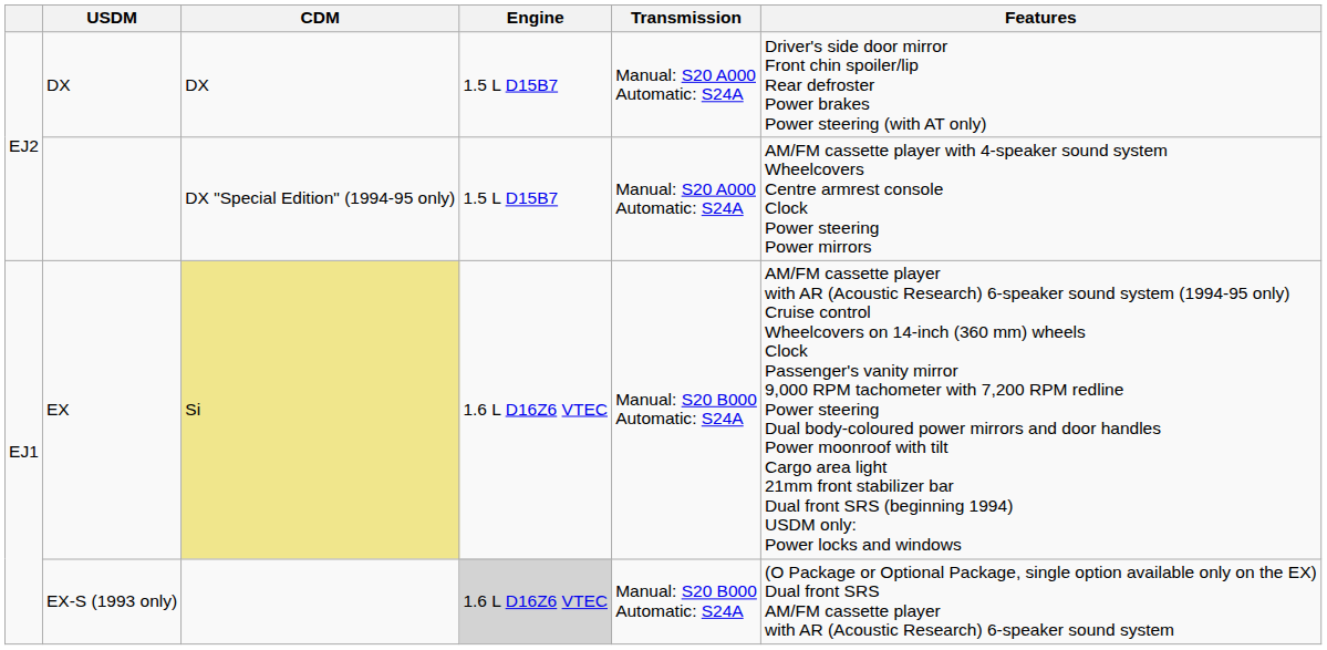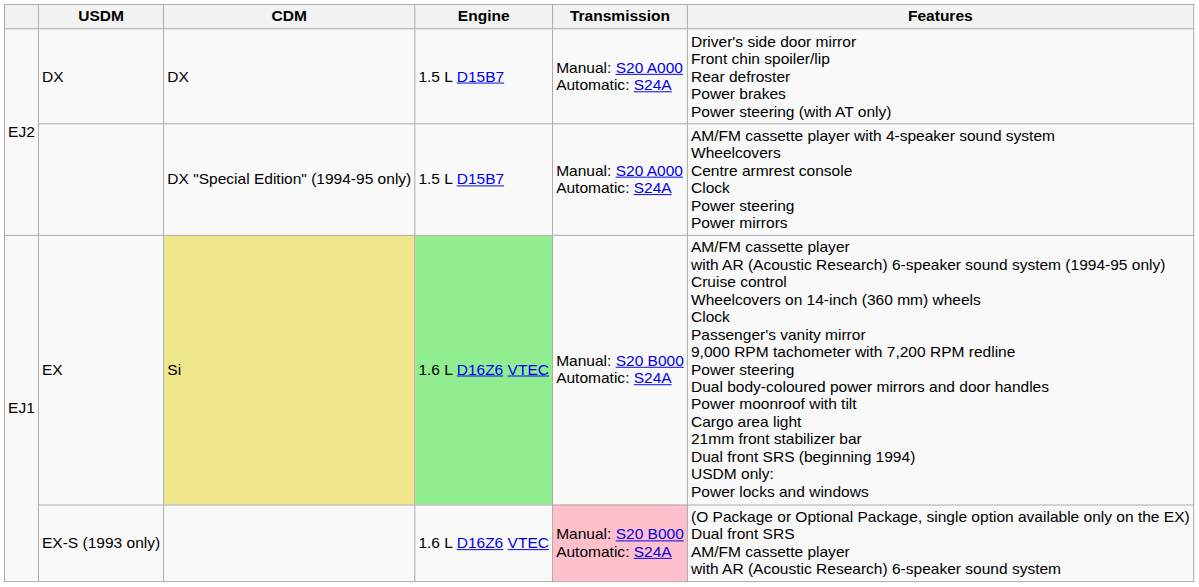EX | Engine: no background -> lightgreen background
EX-S (1993 only) | Engine: lightgrey background -> no background
EX-S (1993 only) | Transmission: no background -> pink background
